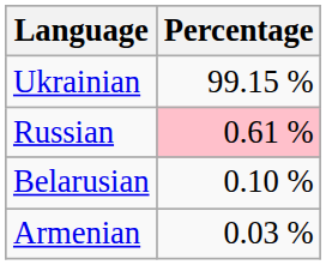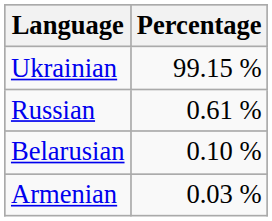Russian | Percentage: pink background -> no background
